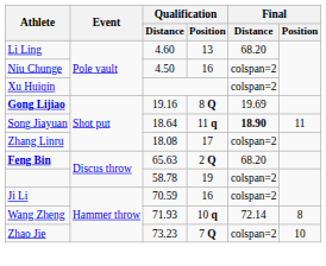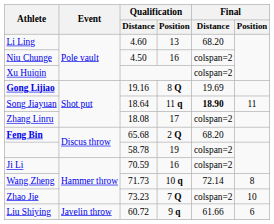Feng Bin | Qualification / Distance: 65.63 -> 65.68
Wang Zheng | Qualification / Distance: 71.93 -> 71.73
+ row: Liu Shiying | Javelin throw | 60.72 | 9 q | 61.66 | 6
